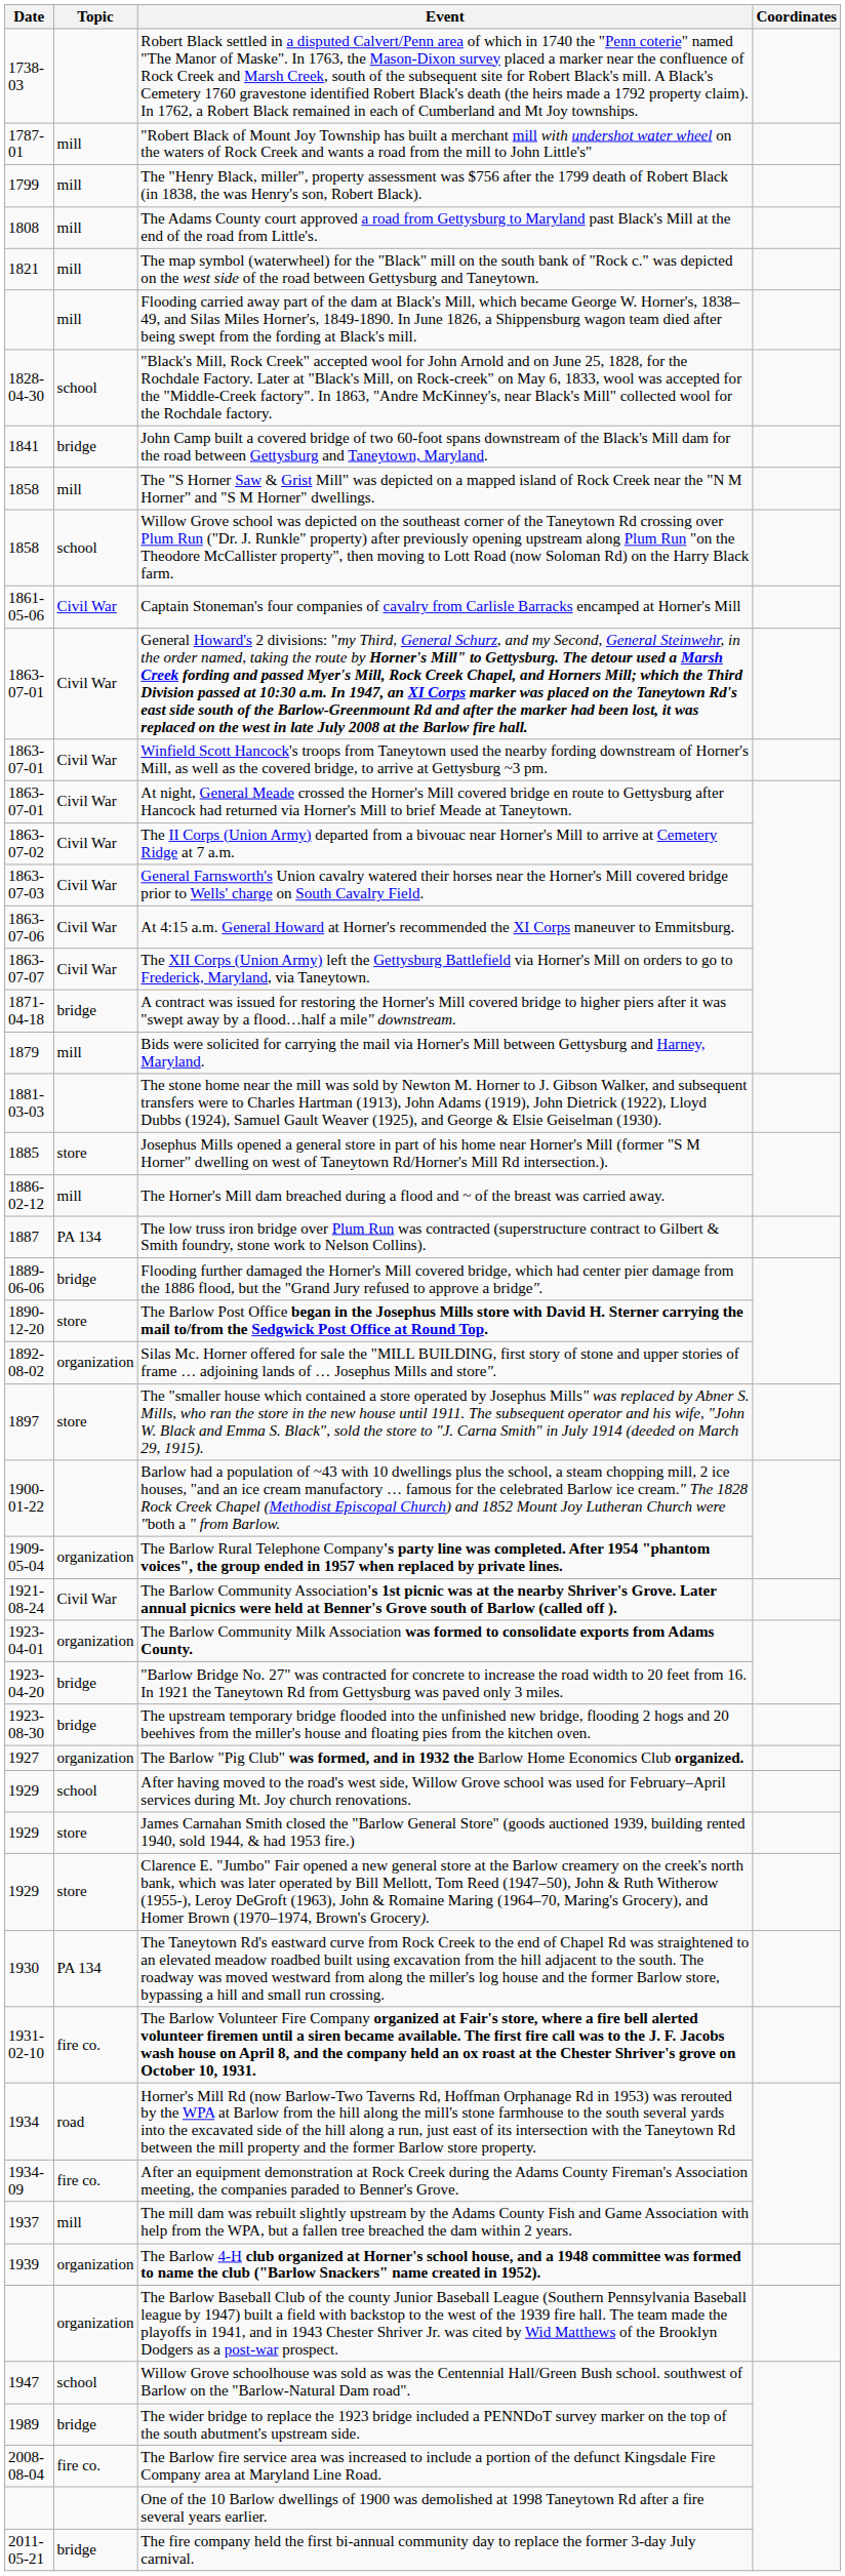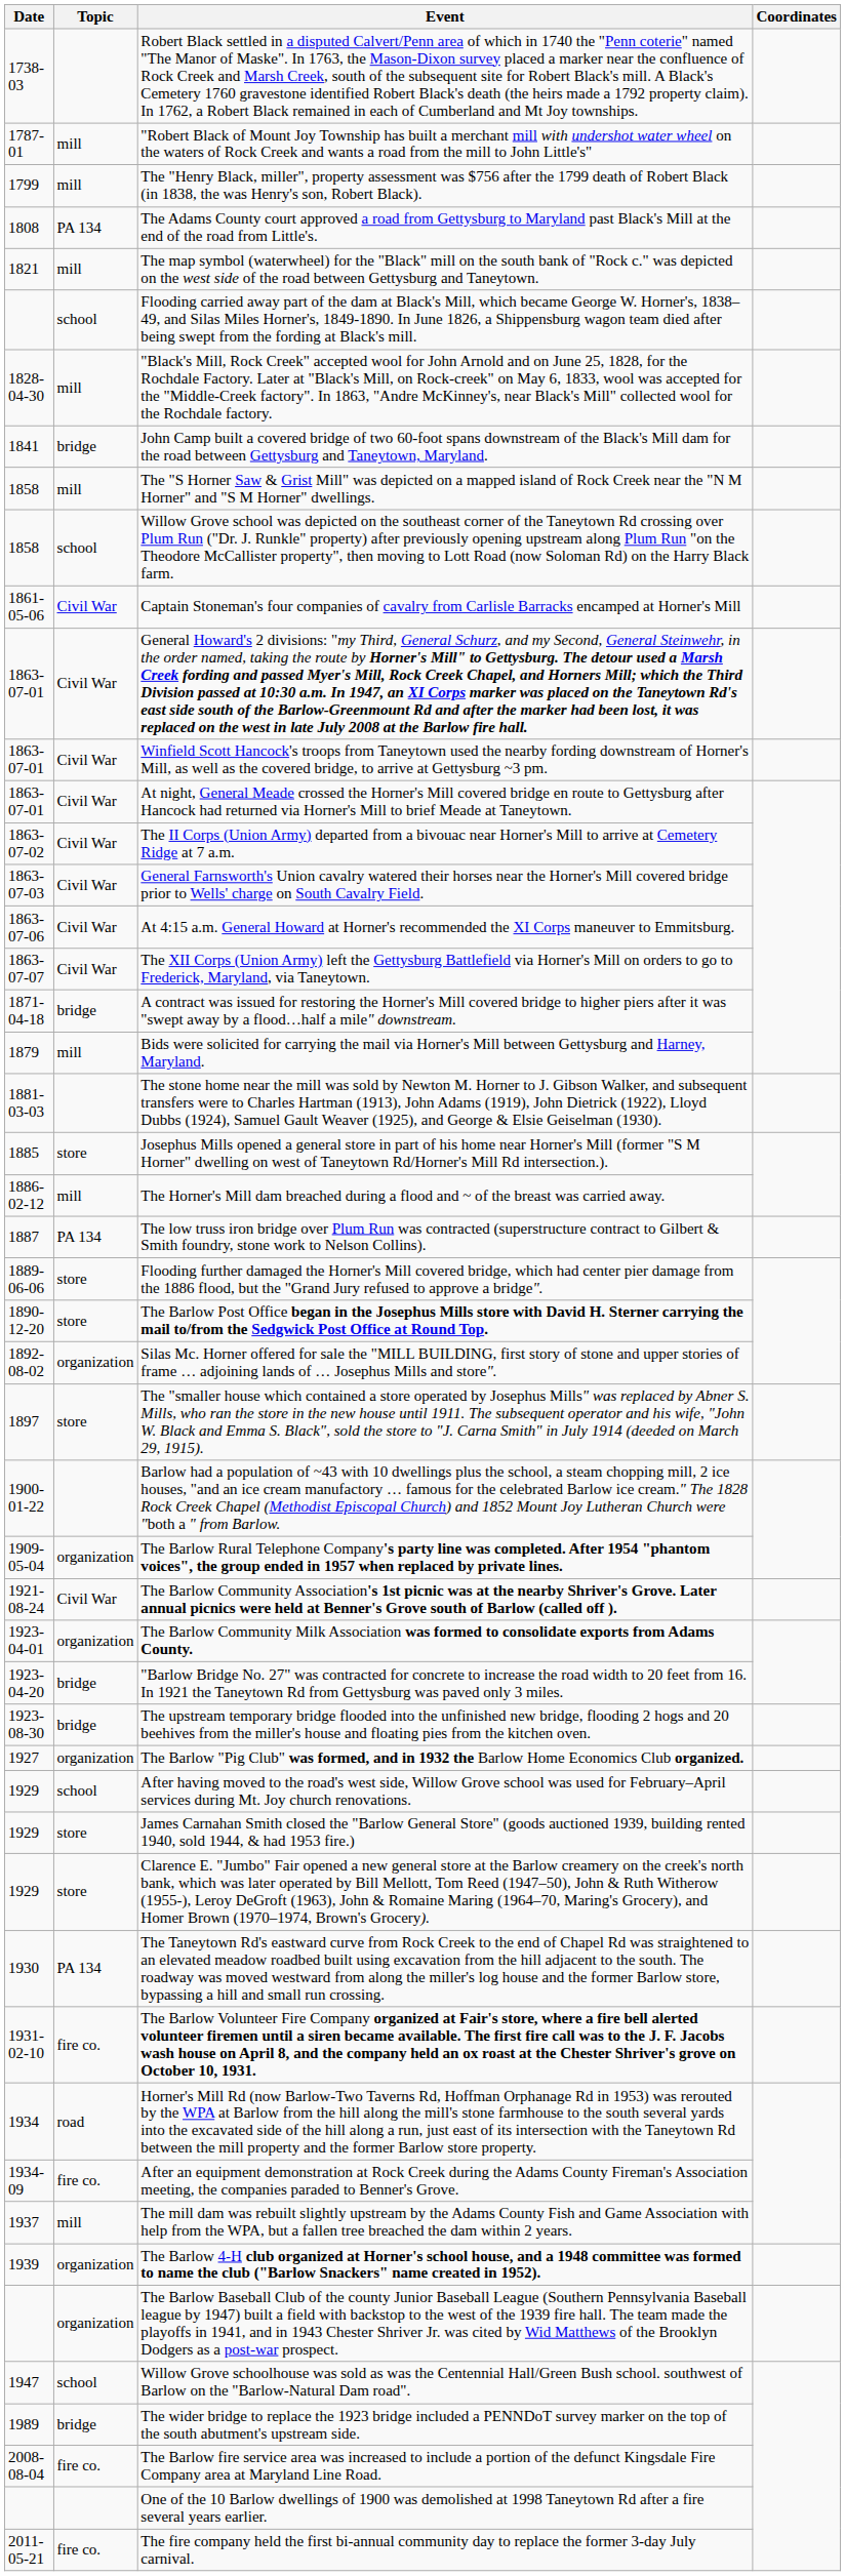row 5 | Topic: mill -> PA 134
row 7 | Topic: mill -> school
row 8 | Topic: school -> mill
row 26 | Topic: bridge -> store
row 51 | Topic: bridge -> fire co.
